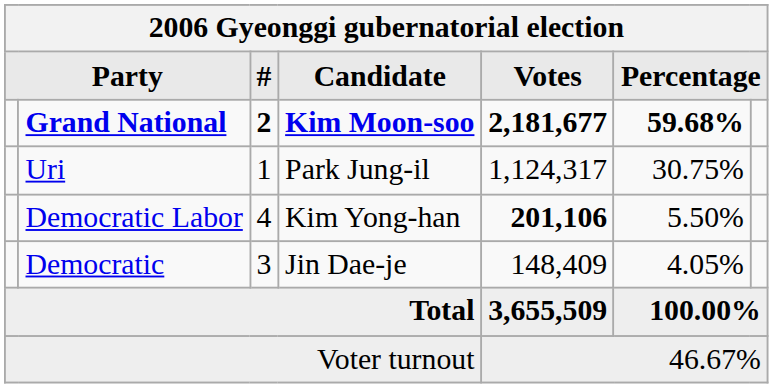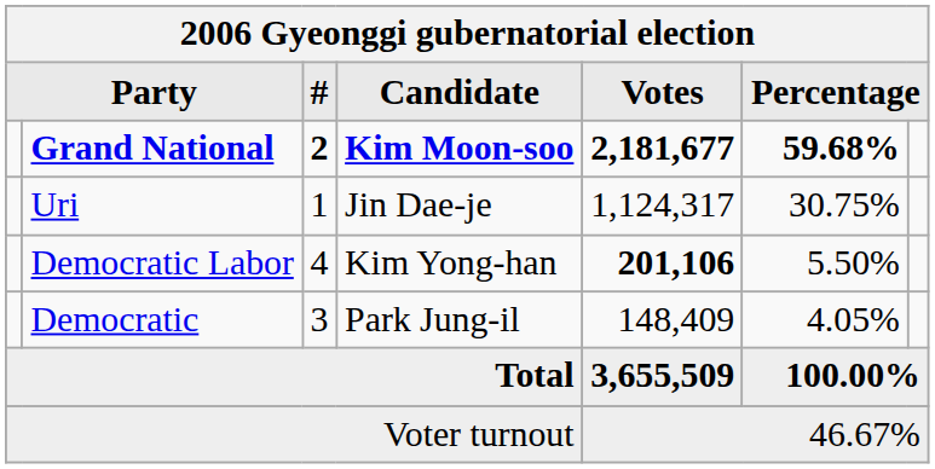Uri | Candidate: Park Jung-il -> Jin Dae-je
Democratic | Candidate: Jin Dae-je -> Park Jung-il
